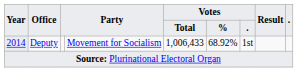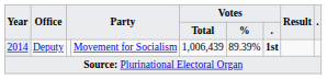2014 | Votes / Total: 1,006,433 -> 1,006,439
2014 | Votes / %: 68.92% -> 89.39%
2014 | Votes / .: normal -> bold
